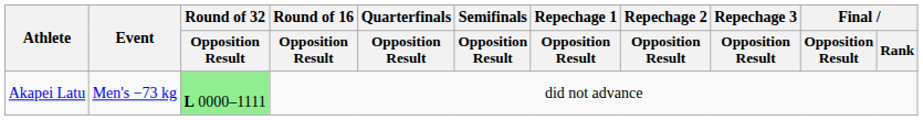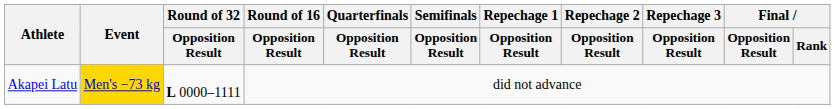Akapei Latu | Event: no background -> gold background
Akapei Latu | Round of 32 / Opposition Result: lightgreen background -> no background
